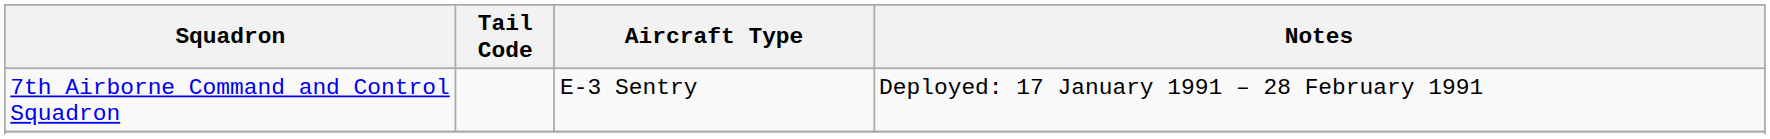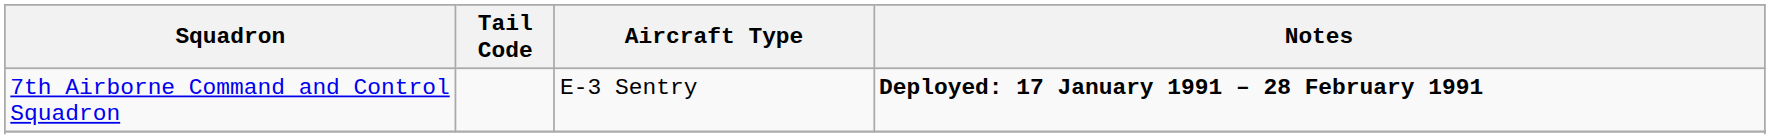7th Airborne Command and Control Squadron | Notes: normal -> bold
